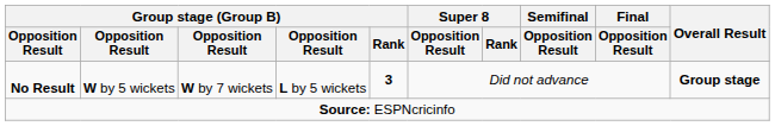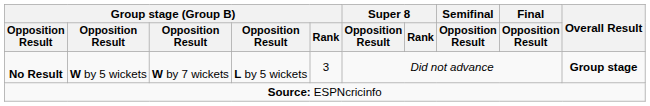No Result | Group stage (Group B) / Rank: bold -> normal
